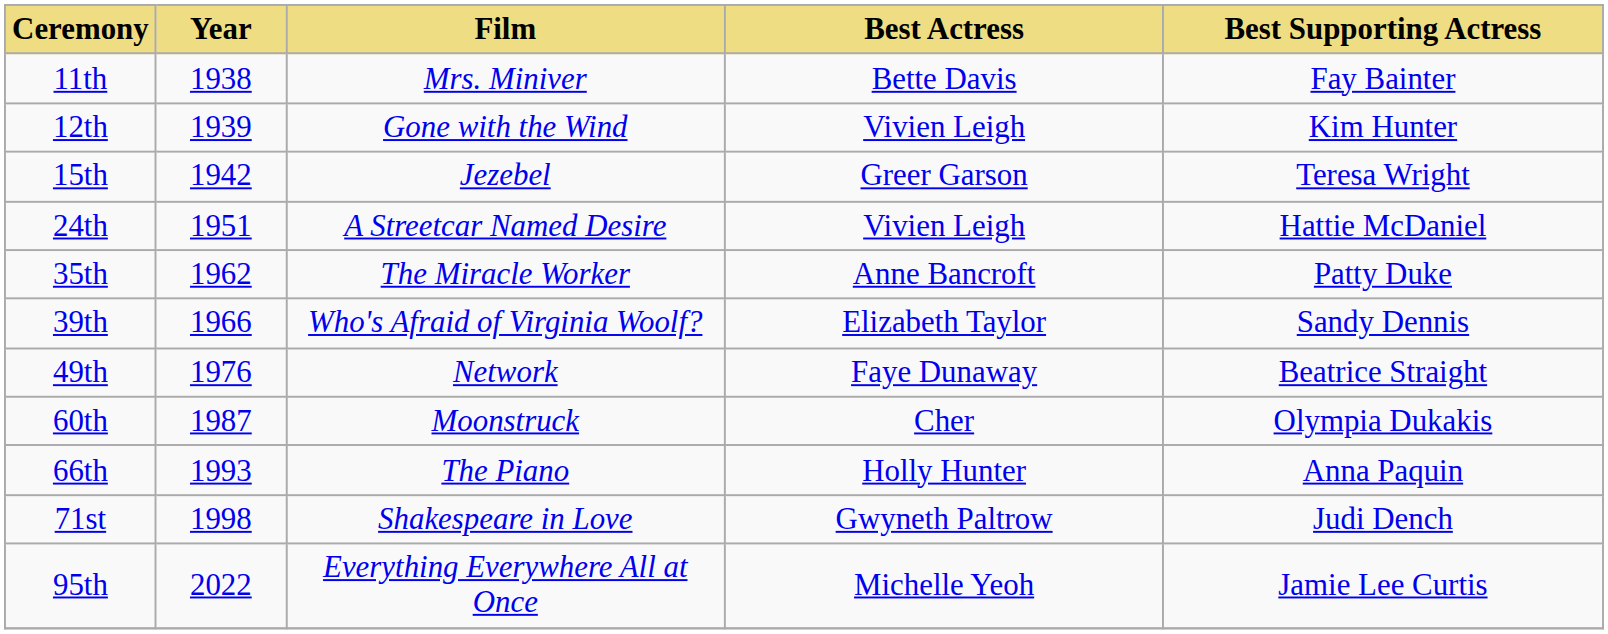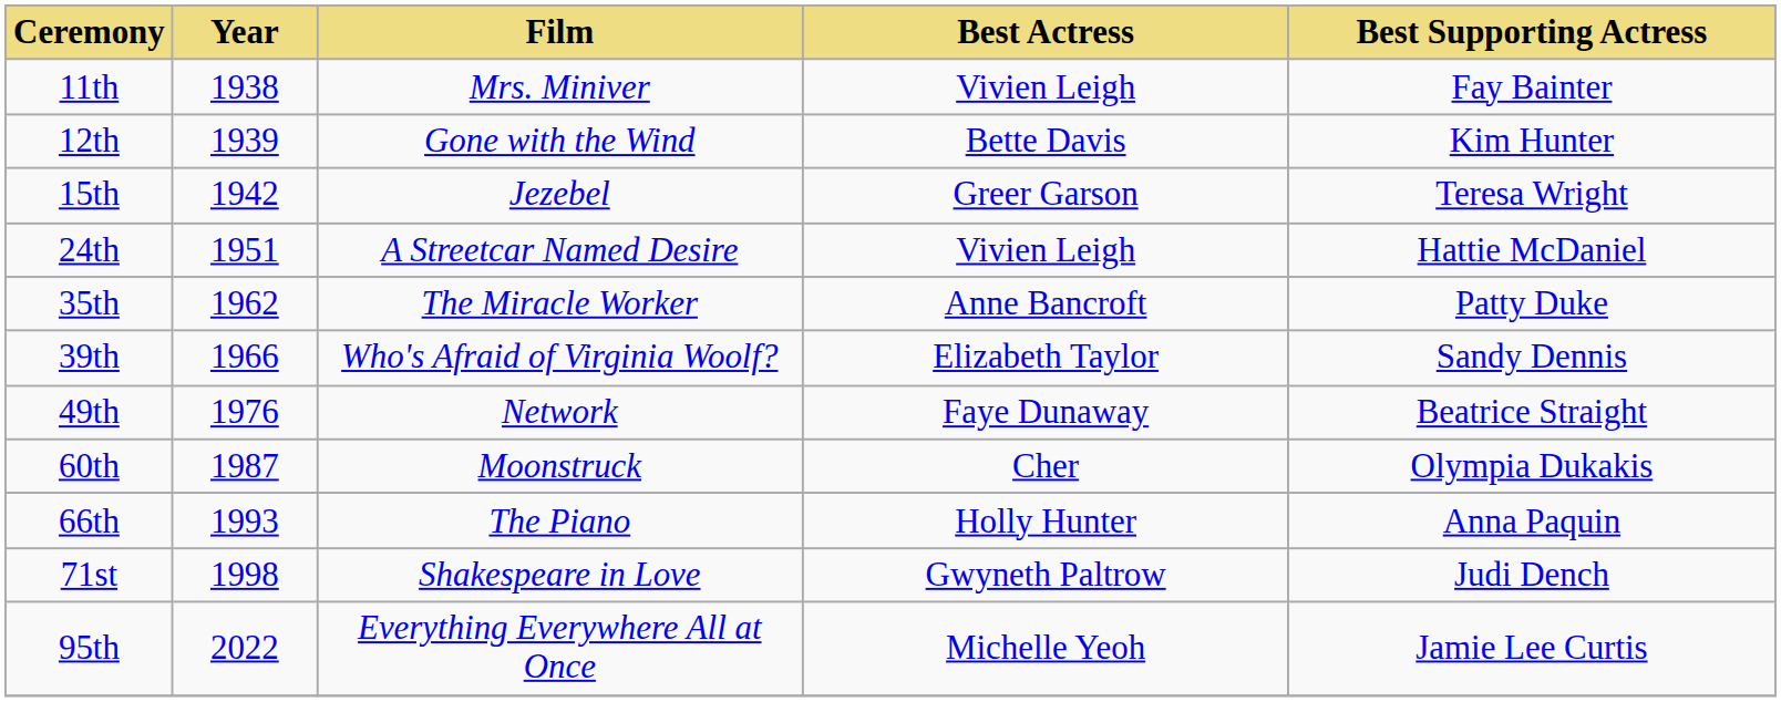11th | Best Actress: Bette Davis -> Vivien Leigh
12th | Best Actress: Vivien Leigh -> Bette Davis
